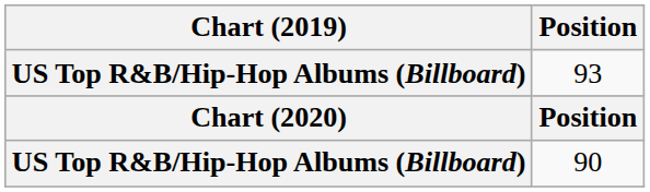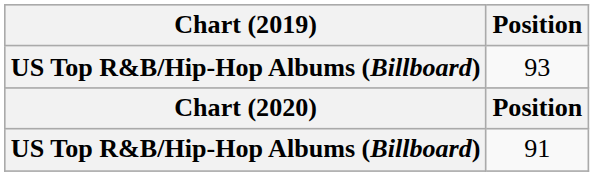row 4 | Position: 90 -> 91
